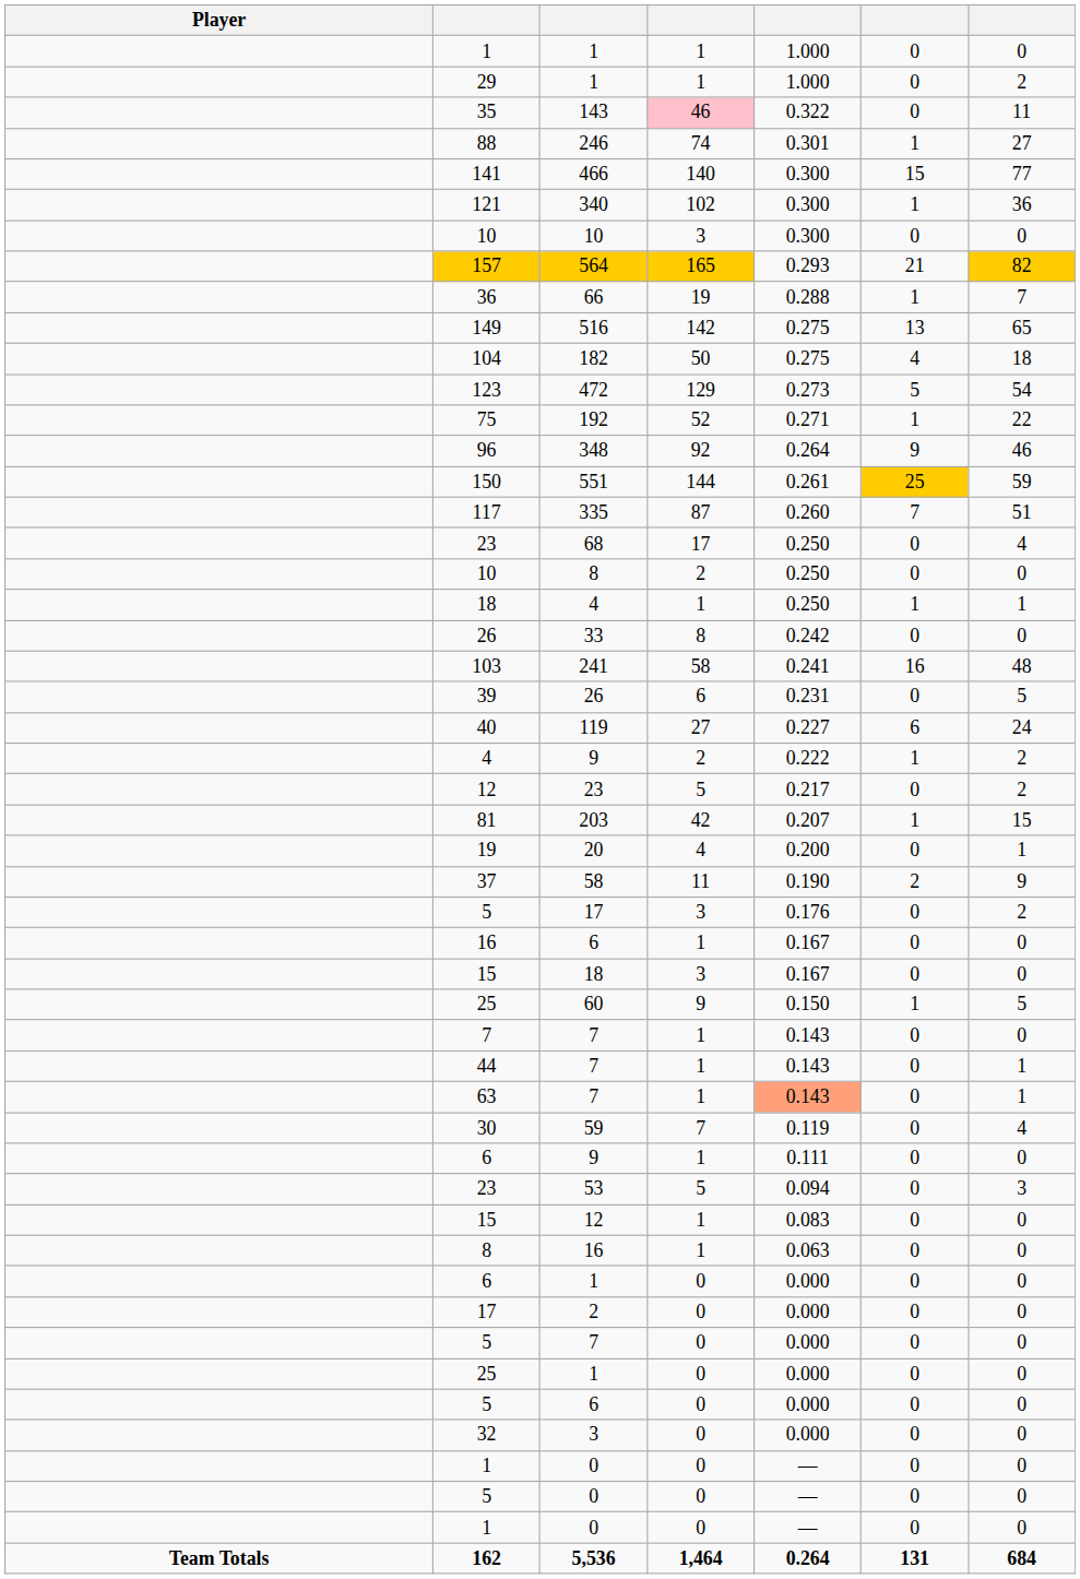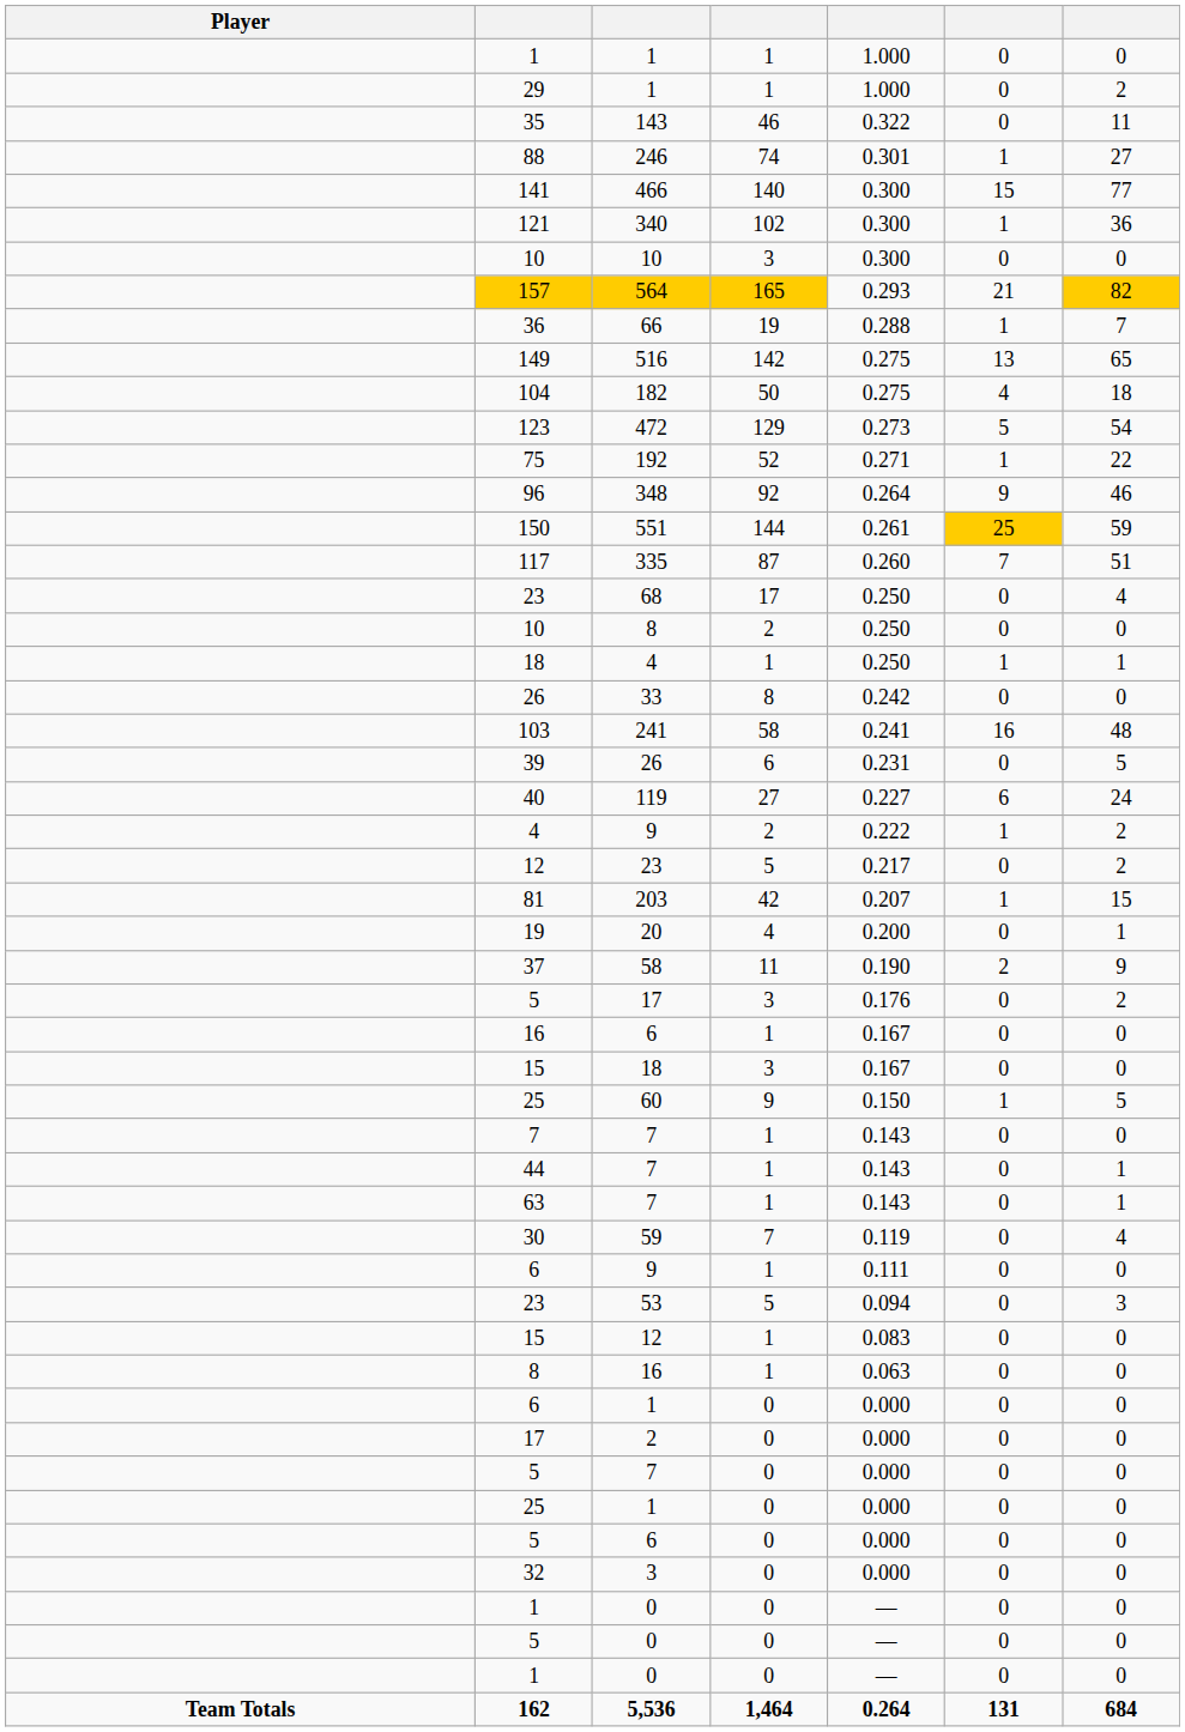35 | column 4: pink background -> no background
63 | column 5: lightsalmon background -> no background
